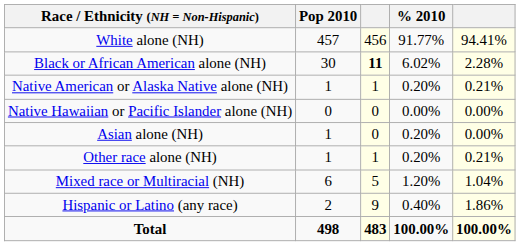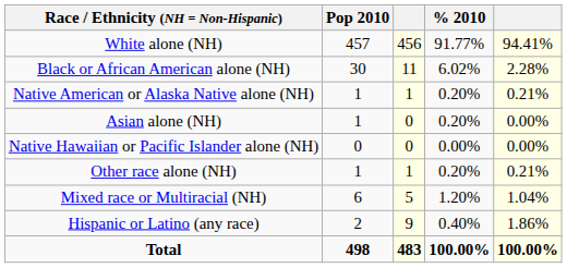Black or African American alone (NH) | column 3: bold -> normal
rows swapped: Asian alone (NH) <-> Native Hawaiian or Pacific Islander alone (NH)
